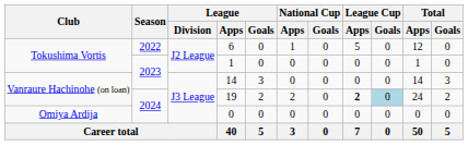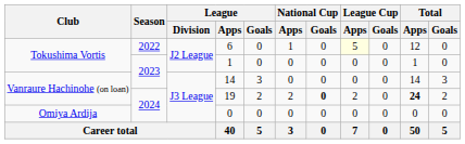6 | League Cup / Apps: no background -> lightyellow background
19 | National Cup / Goals: normal -> bold
19 | League Cup / Apps: bold -> normal
19 | League Cup / Goals: lightblue background -> no background
19 | Total / Apps: normal -> bold
